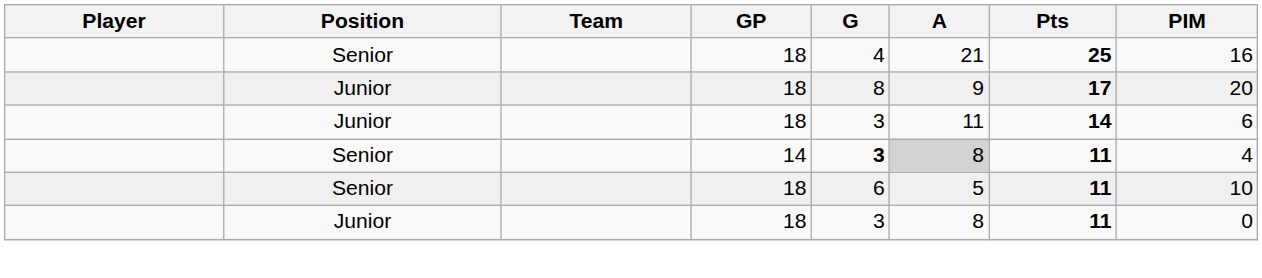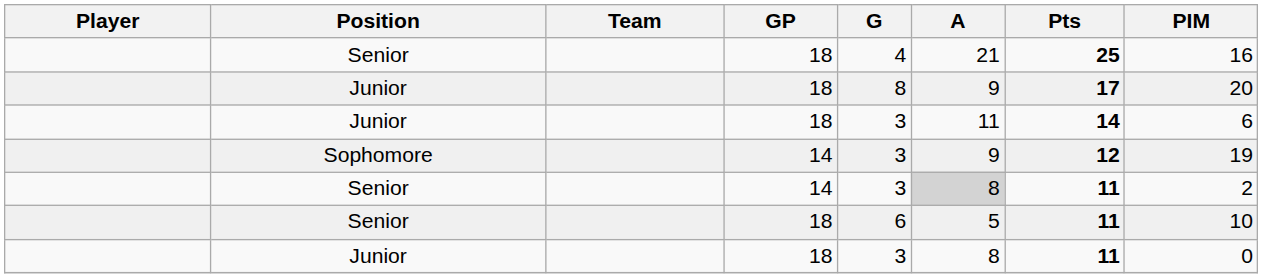+ row: Sophomore | 14 | 3 | 9 | 12 | 19
Senior / 14 | G: bold -> normal
Senior / 14 | PIM: 4 -> 2
